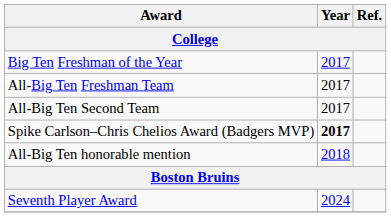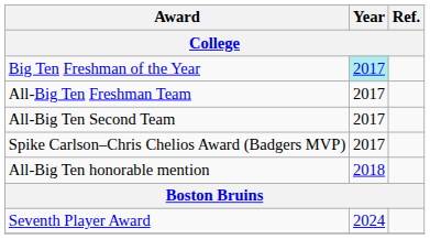Big Ten Freshman of the Year | Year: no background -> paleturquoise background
Spike Carlson–Chris Chelios Award (Badgers MVP) | Year: bold -> normal
